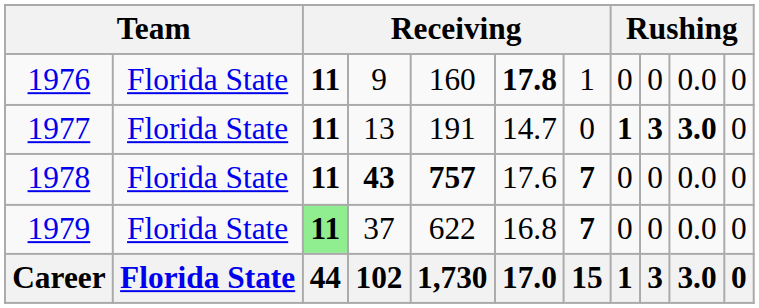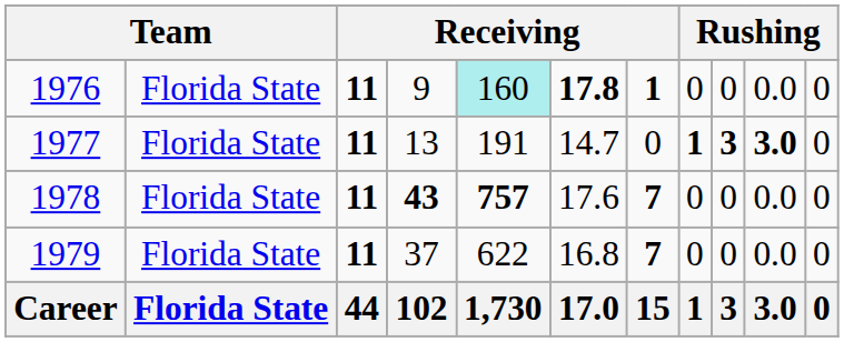1976 | column 5: no background -> paleturquoise background
1976 | column 7: normal -> bold
1979 | column 3: lightgreen background -> no background
